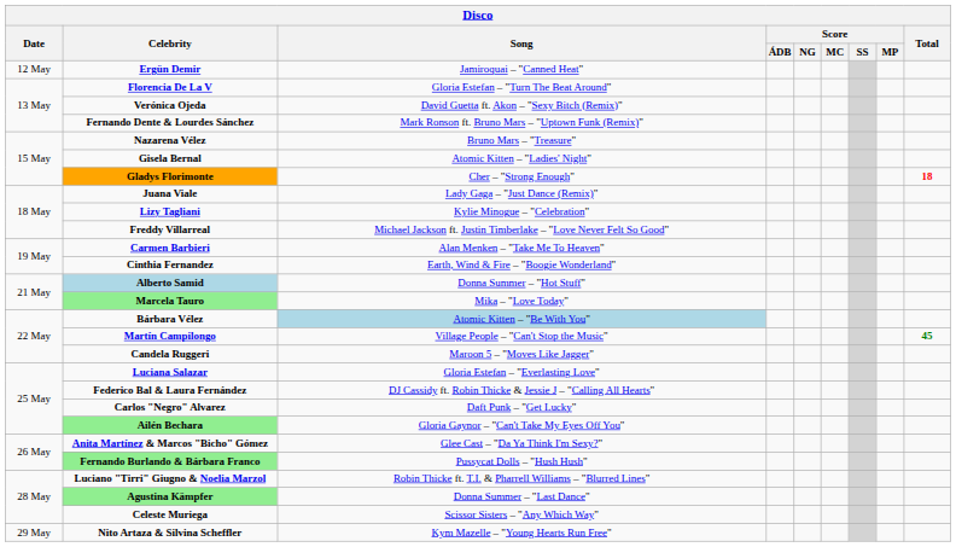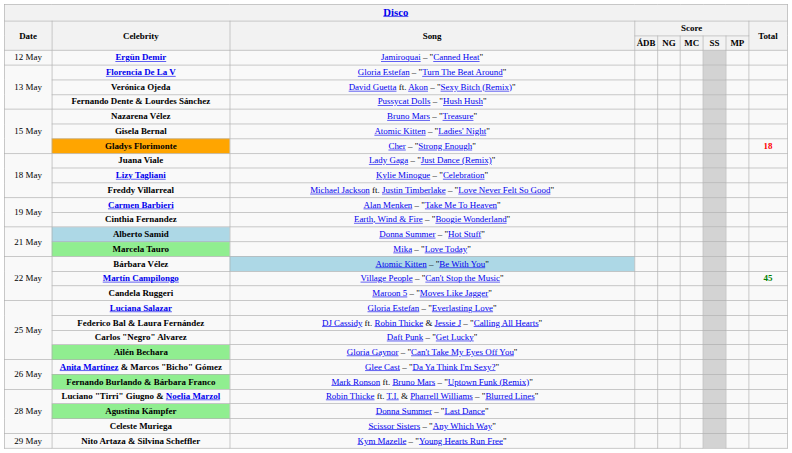Fernando Dente & Lourdes Sánchez | Song: Mark Ronson ft. Bruno Mars – "Uptown Funk (Remix)" -> Pussycat Dolls – "Hush Hush"
Fernando Burlando & Bárbara Franco | Song: Pussycat Dolls – "Hush Hush" -> Mark Ronson ft. Bruno Mars – "Uptown Funk (Remix)"
